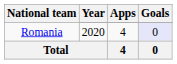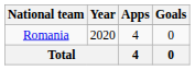2020 | Goals: lavender background -> no background
